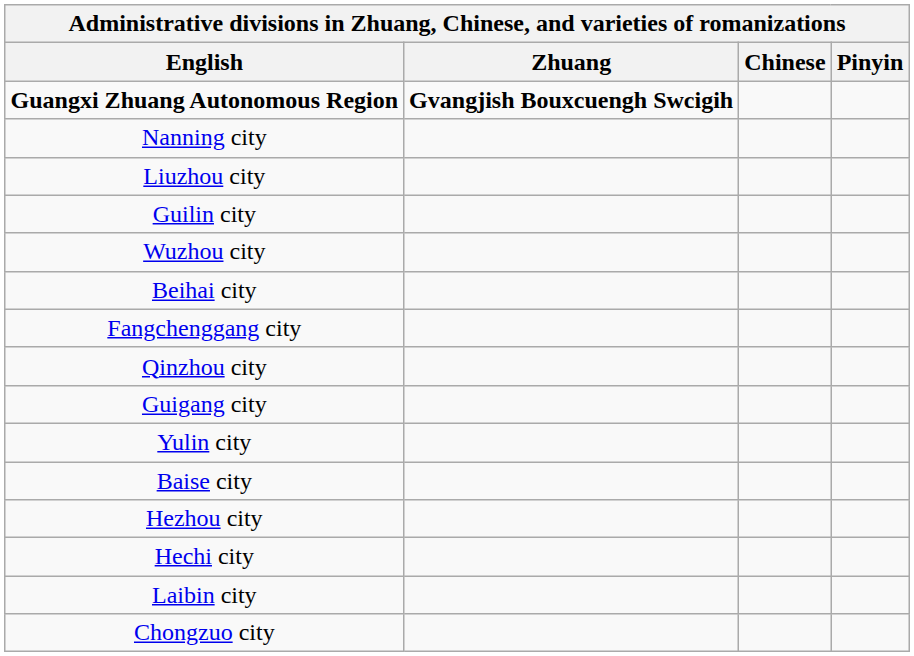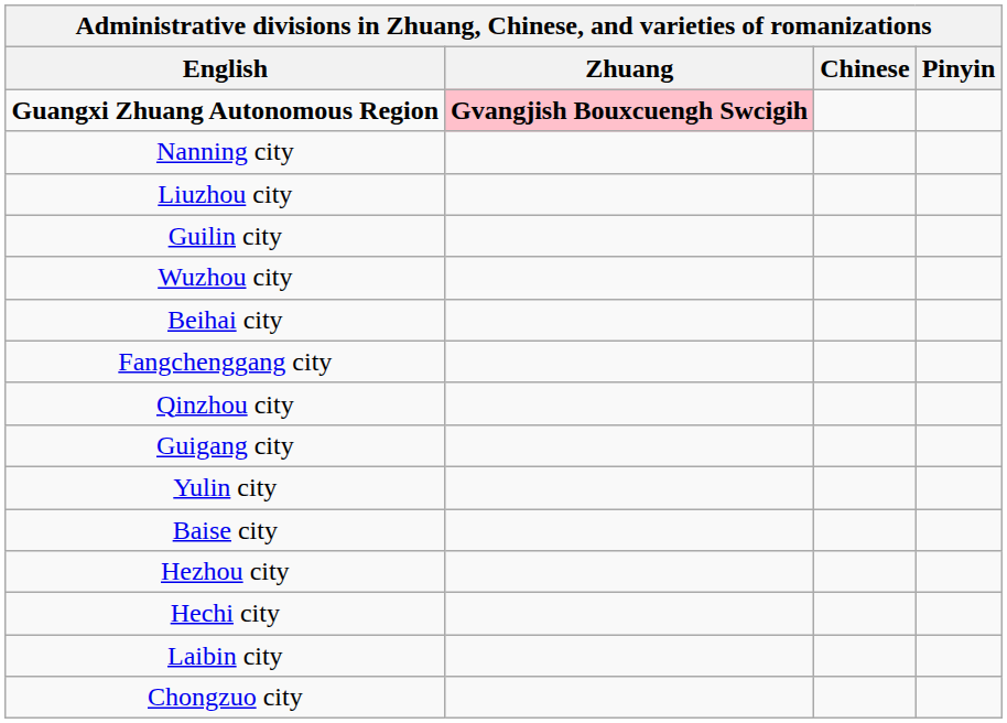Guangxi Zhuang Autonomous Region | Zhuang: no background -> pink background
